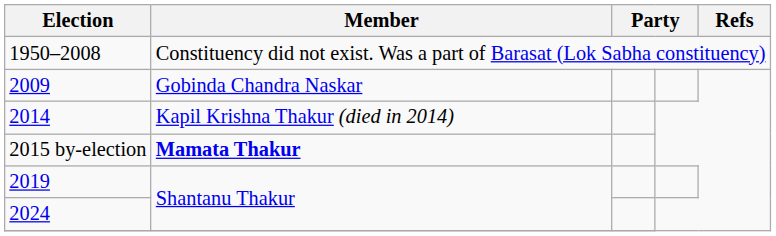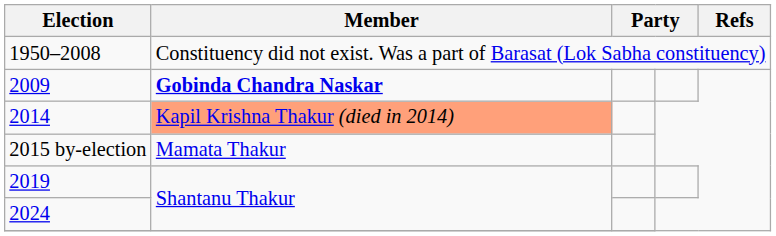2009 | Member: normal -> bold
2014 | Member: no background -> lightsalmon background
2015 by-election | Member: bold -> normal
